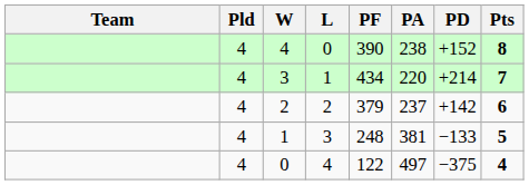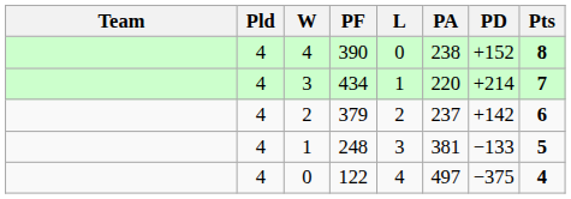columns swapped: L <-> PF
